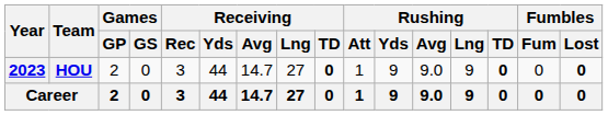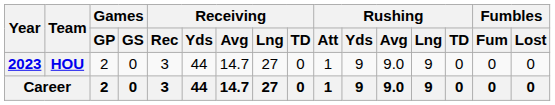HOU | Receiving / TD: bold -> normal
HOU | Rushing / TD: bold -> normal
HOU | Fumbles / Lost: bold -> normal
